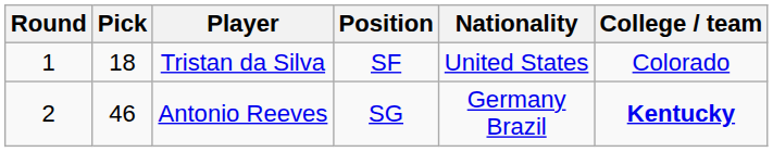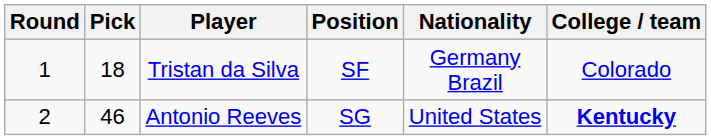Tristan da Silva | Nationality: United States -> Germany Brazil
Antonio Reeves | Nationality: Germany Brazil -> United States
